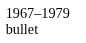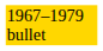row 1 | column 1: no background -> gold background
